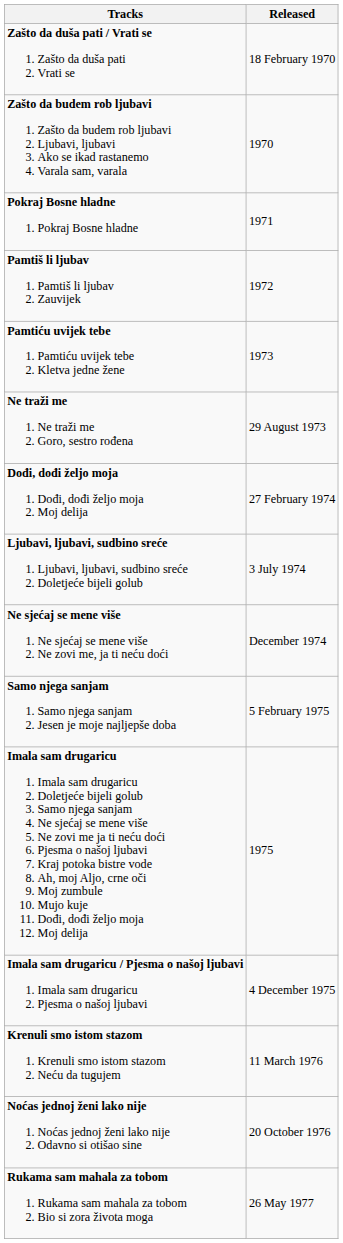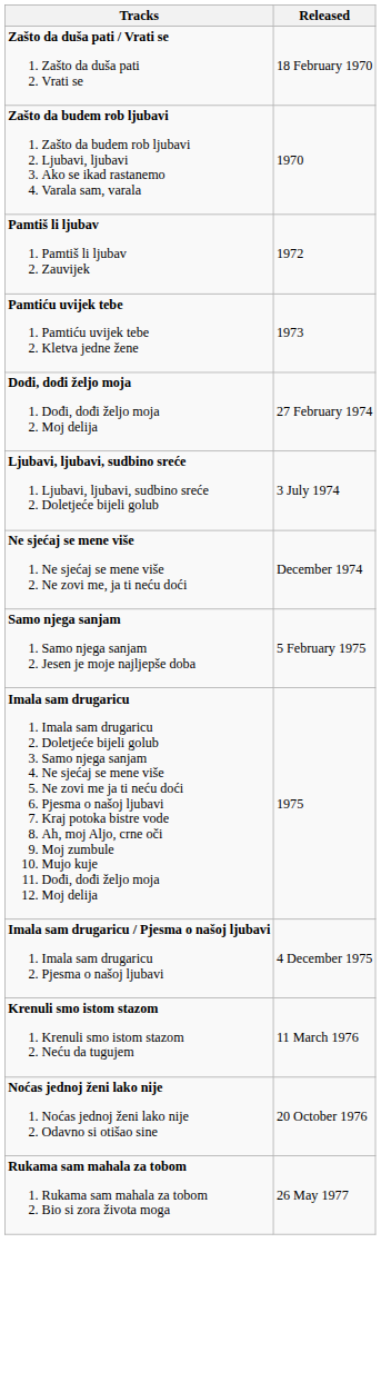- row: Pokraj Bosne hladne Pokraj Bosne hladne | 1971
- row: Ne traži me Ne traži me Goro, sestro rođena | 29 August 1973
